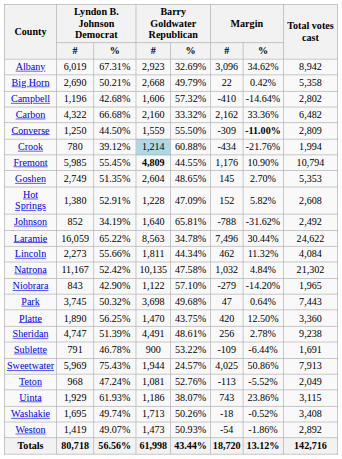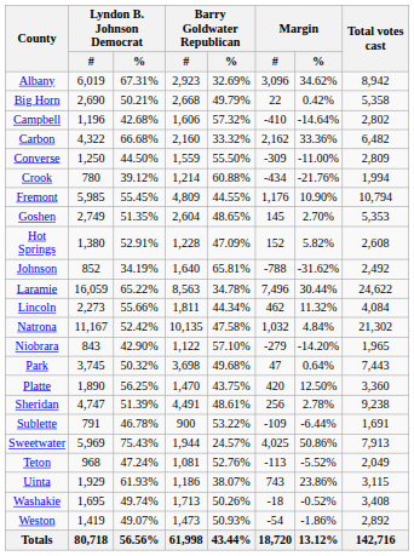Converse | Margin / %: bold -> normal
Crook | Barry Goldwater Republican / #: lightblue background -> no background
Fremont | Barry Goldwater Republican / #: bold -> normal
